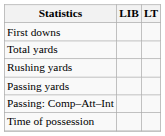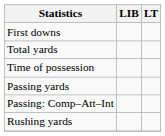rows swapped: Rushing yards <-> Time of possession
